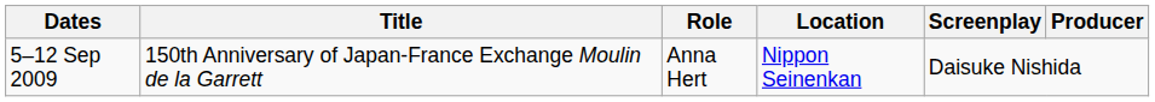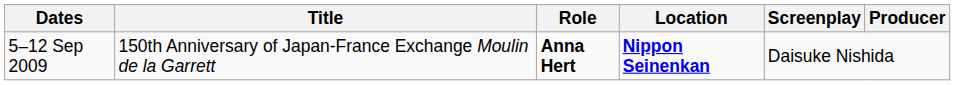5–12 Sep 2009 | Role: normal -> bold
5–12 Sep 2009 | Location: normal -> bold
